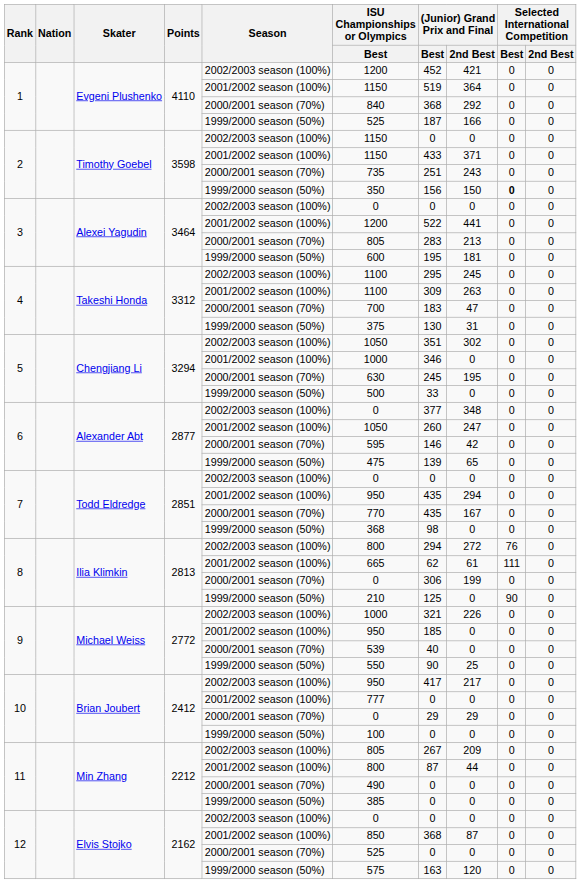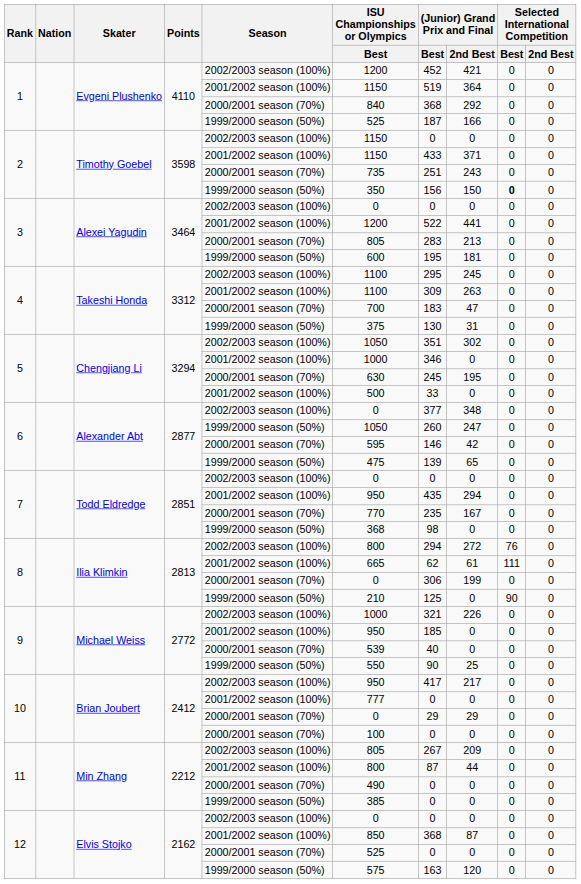row 22 | Season: 1999/2000 season (50%) -> 2001/2002 season (100%)
row 24 | Season: 2001/2002 season (100%) -> 1999/2000 season (50%)
row 29 | (Junior) Grand Prix and Final / Best: 435 -> 235
row 42 | Season: 1999/2000 season (50%) -> 2000/2001 season (70%)
